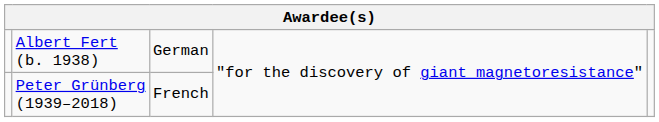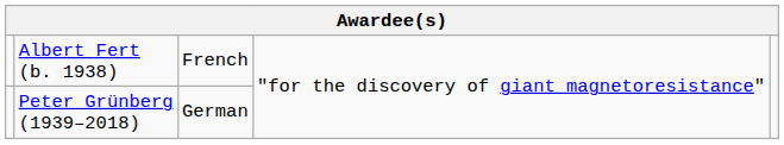Albert Fert (b. 1938) | column 3: German -> French
Peter Grünberg (1939–2018) | column 3: French -> German
